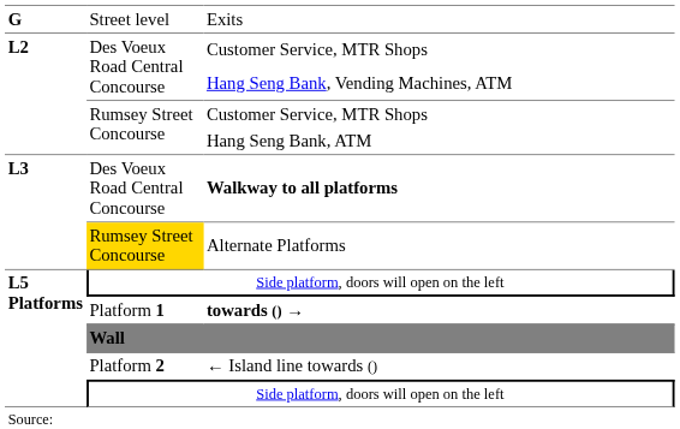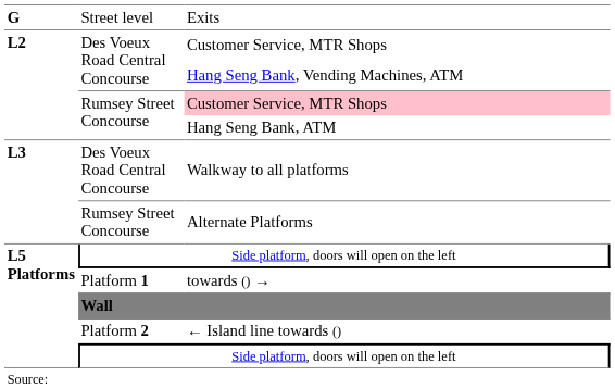Rumsey Street Concourse / Customer Service, MTR Shops | column 3: no background -> pink background
Walkway to all platforms | column 3: bold -> normal
Alternate Platforms | column 2: gold background -> no background
towards () → | column 3: bold -> normal
